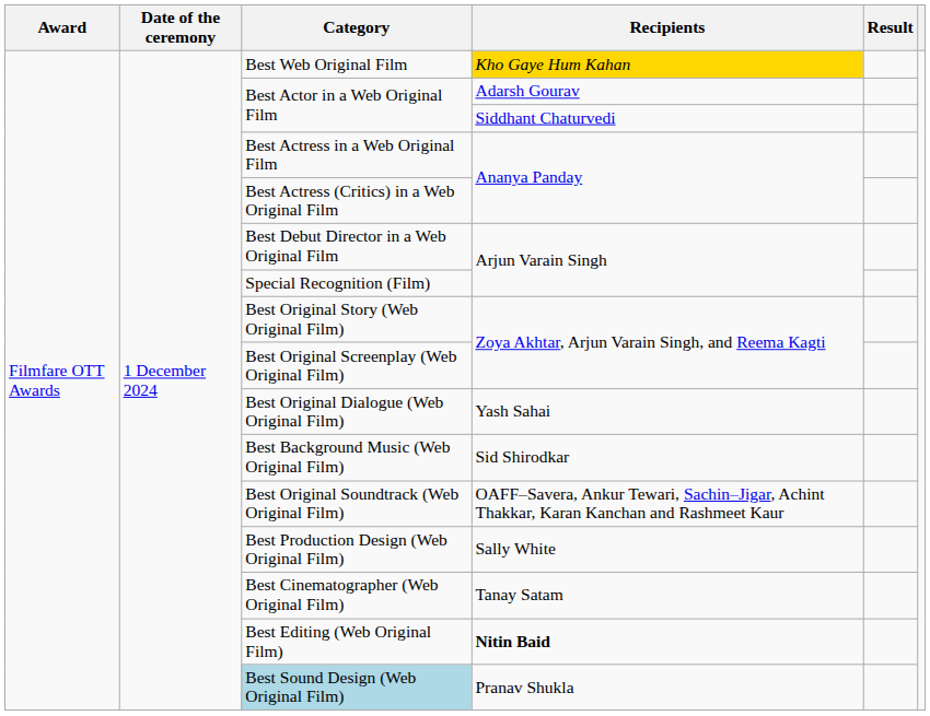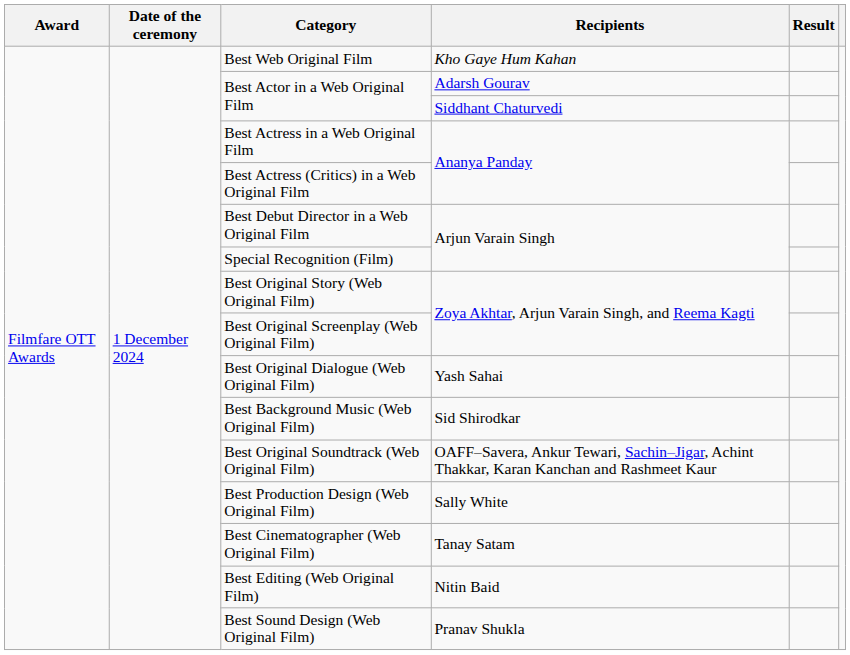Best Web Original Film | Recipients: gold background -> no background
Best Editing (Web Original Film) | Recipients: bold -> normal
Best Sound Design (Web Original Film) | Category: lightblue background -> no background
